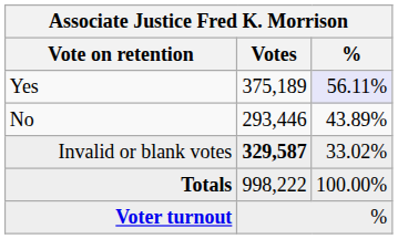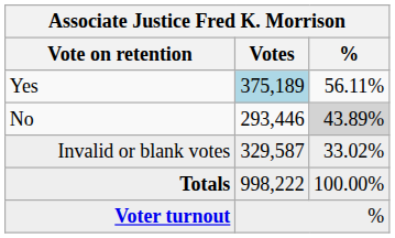Yes | Votes: no background -> lightblue background
Yes | %: lavender background -> no background
No | %: no background -> lightgrey background
Invalid or blank votes | Votes: bold -> normal
